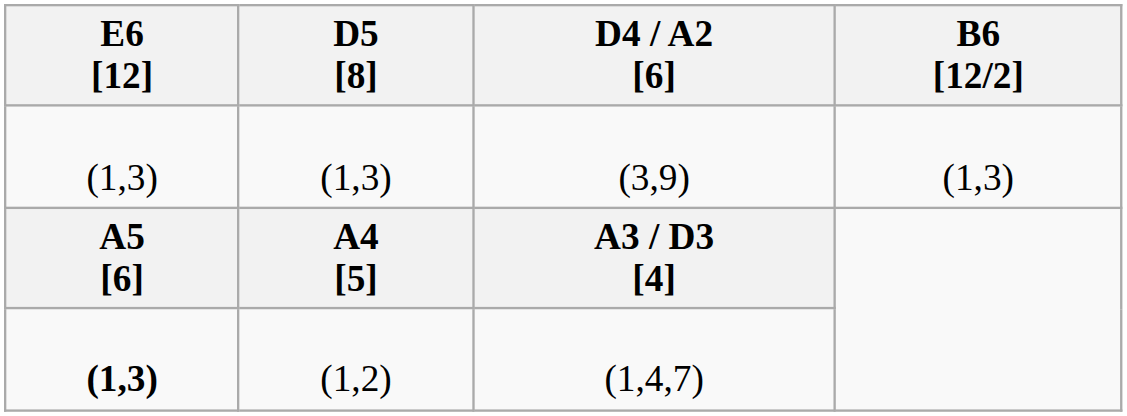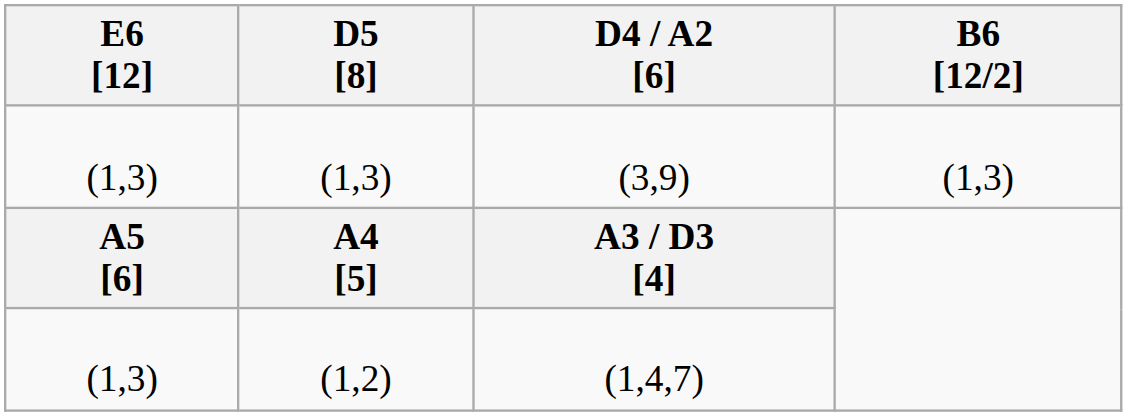(1,2) | E6 [12]: bold -> normal
